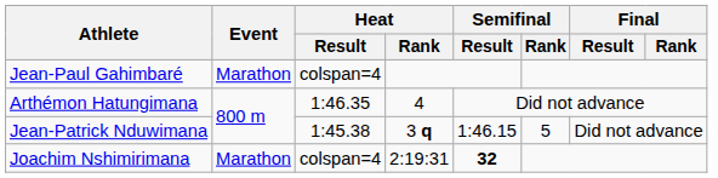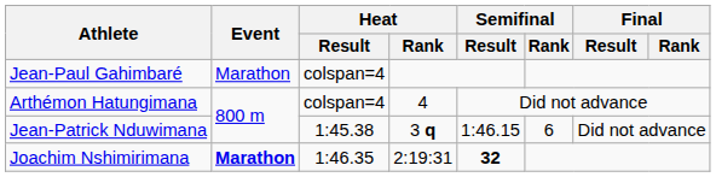Arthémon Hatungimana | Heat / Result: 1:46.35 -> colspan=4
Jean-Patrick Nduwimana | Semifinal / Rank: 5 -> 6
Joachim Nshimirimana | Event: normal -> bold
Joachim Nshimirimana | Heat / Result: colspan=4 -> 1:46.35
